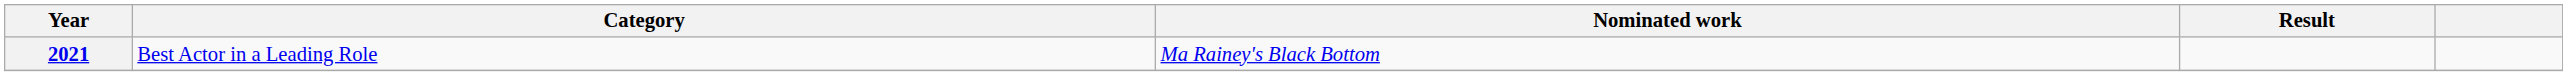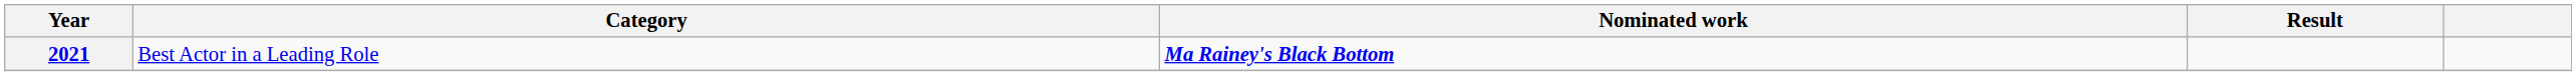2021 | Nominated work: normal -> bold
